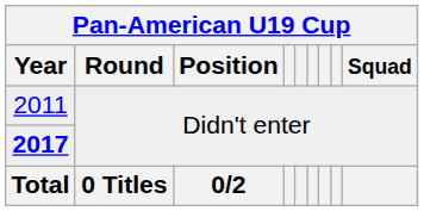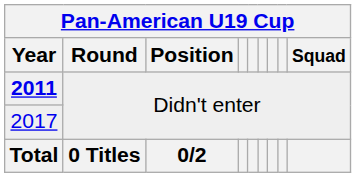2011 | Pan-American U19 Cup / Year: normal -> bold
2017 | Pan-American U19 Cup / Year: bold -> normal
